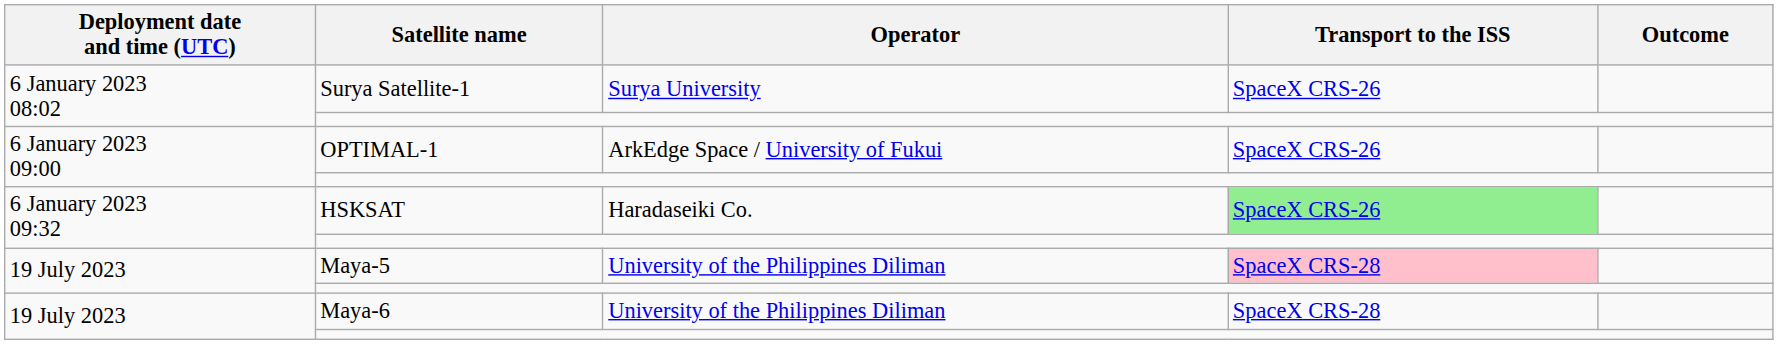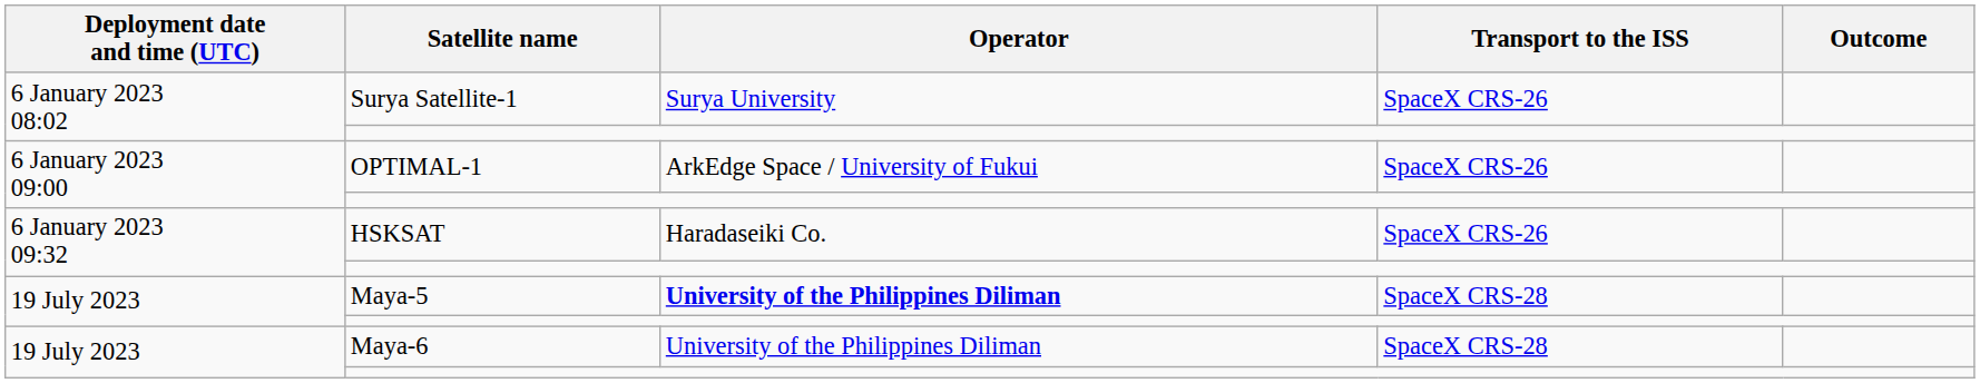HSKSAT | Transport to the ISS: lightgreen background -> no background
Maya-5 | Operator: normal -> bold
Maya-5 | Transport to the ISS: pink background -> no background
